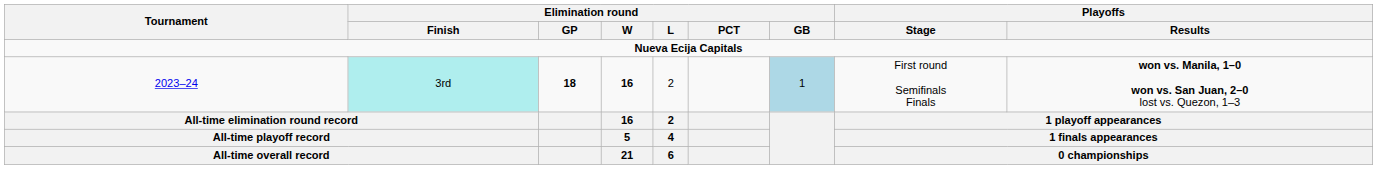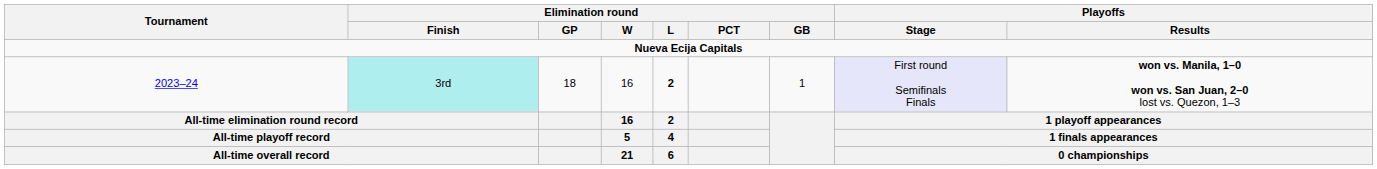2023–24 | Elimination round / GP: bold -> normal
2023–24 | Elimination round / W: bold -> normal
2023–24 | Elimination round / L: normal -> bold
2023–24 | Elimination round / GB: lightblue background -> no background
2023–24 | Playoffs / Stage: no background -> lavender background
